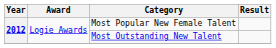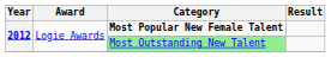Most Popular New Female Talent | Category: normal -> bold
Most Outstanding New Talent | Category: no background -> lightgreen background
